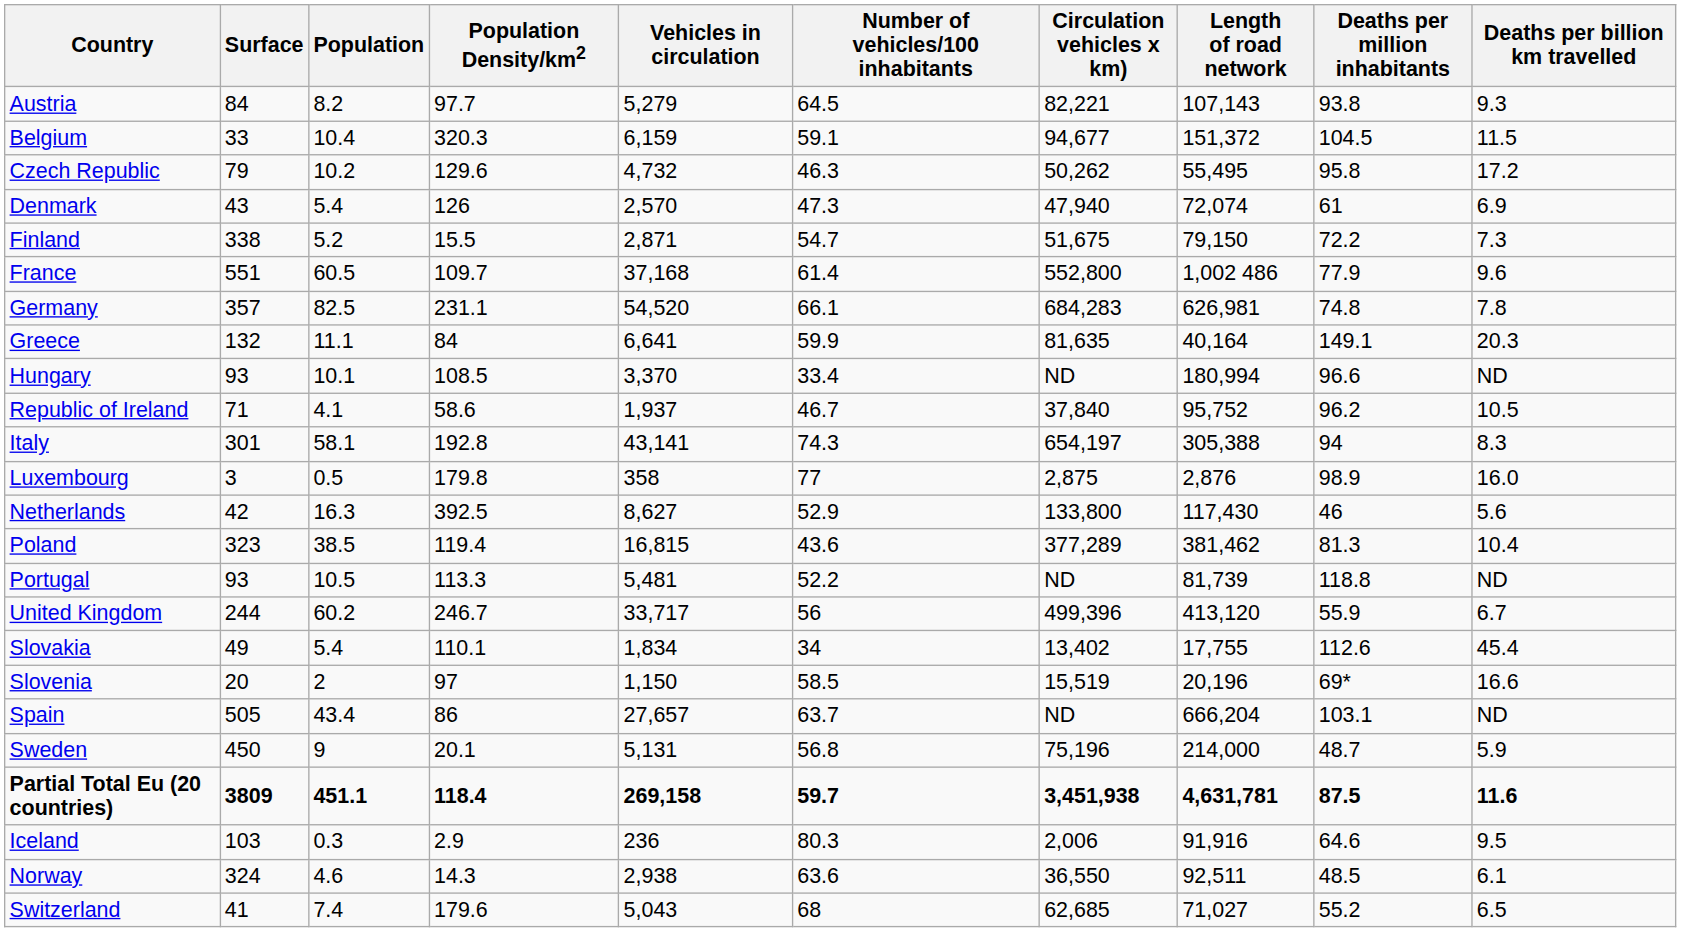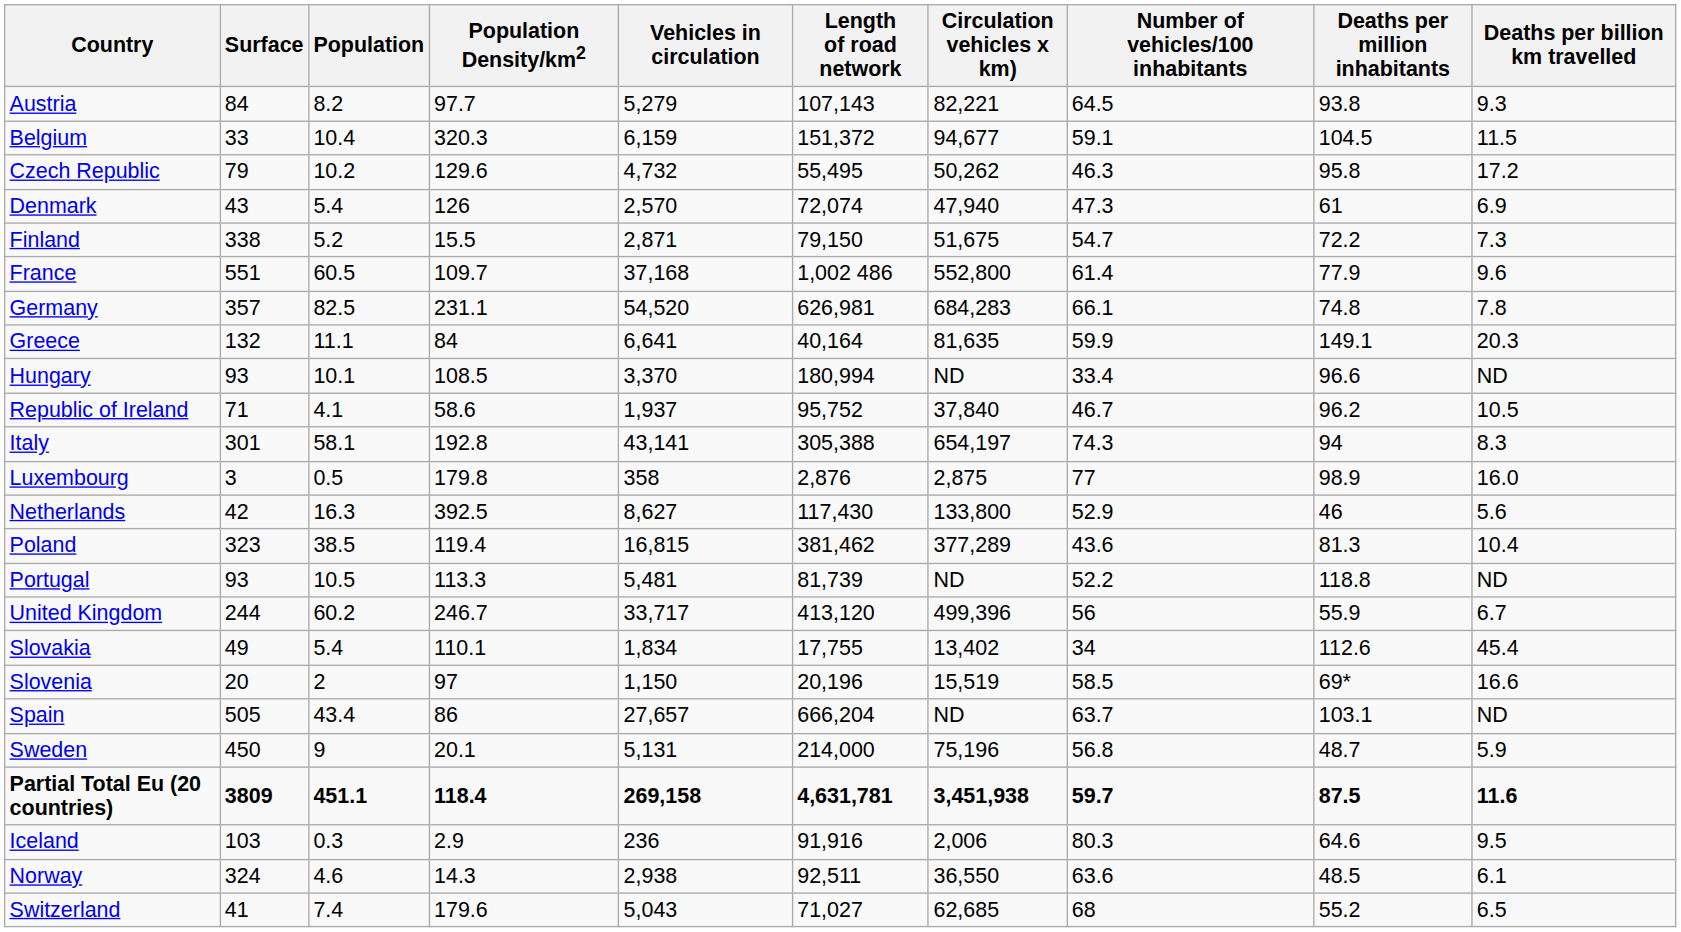columns swapped: Length of road network <-> Number of vehicles/100 inhabitants
